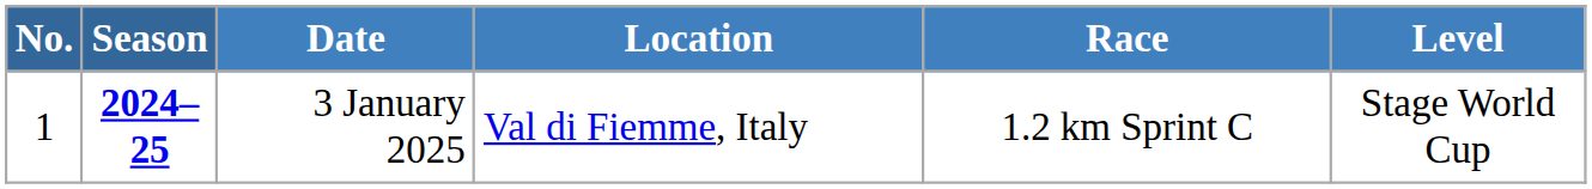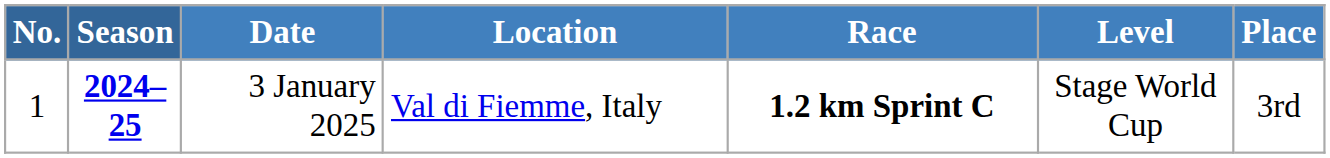+ column: Place | 3rd
3 January 2025 | Race: normal -> bold
